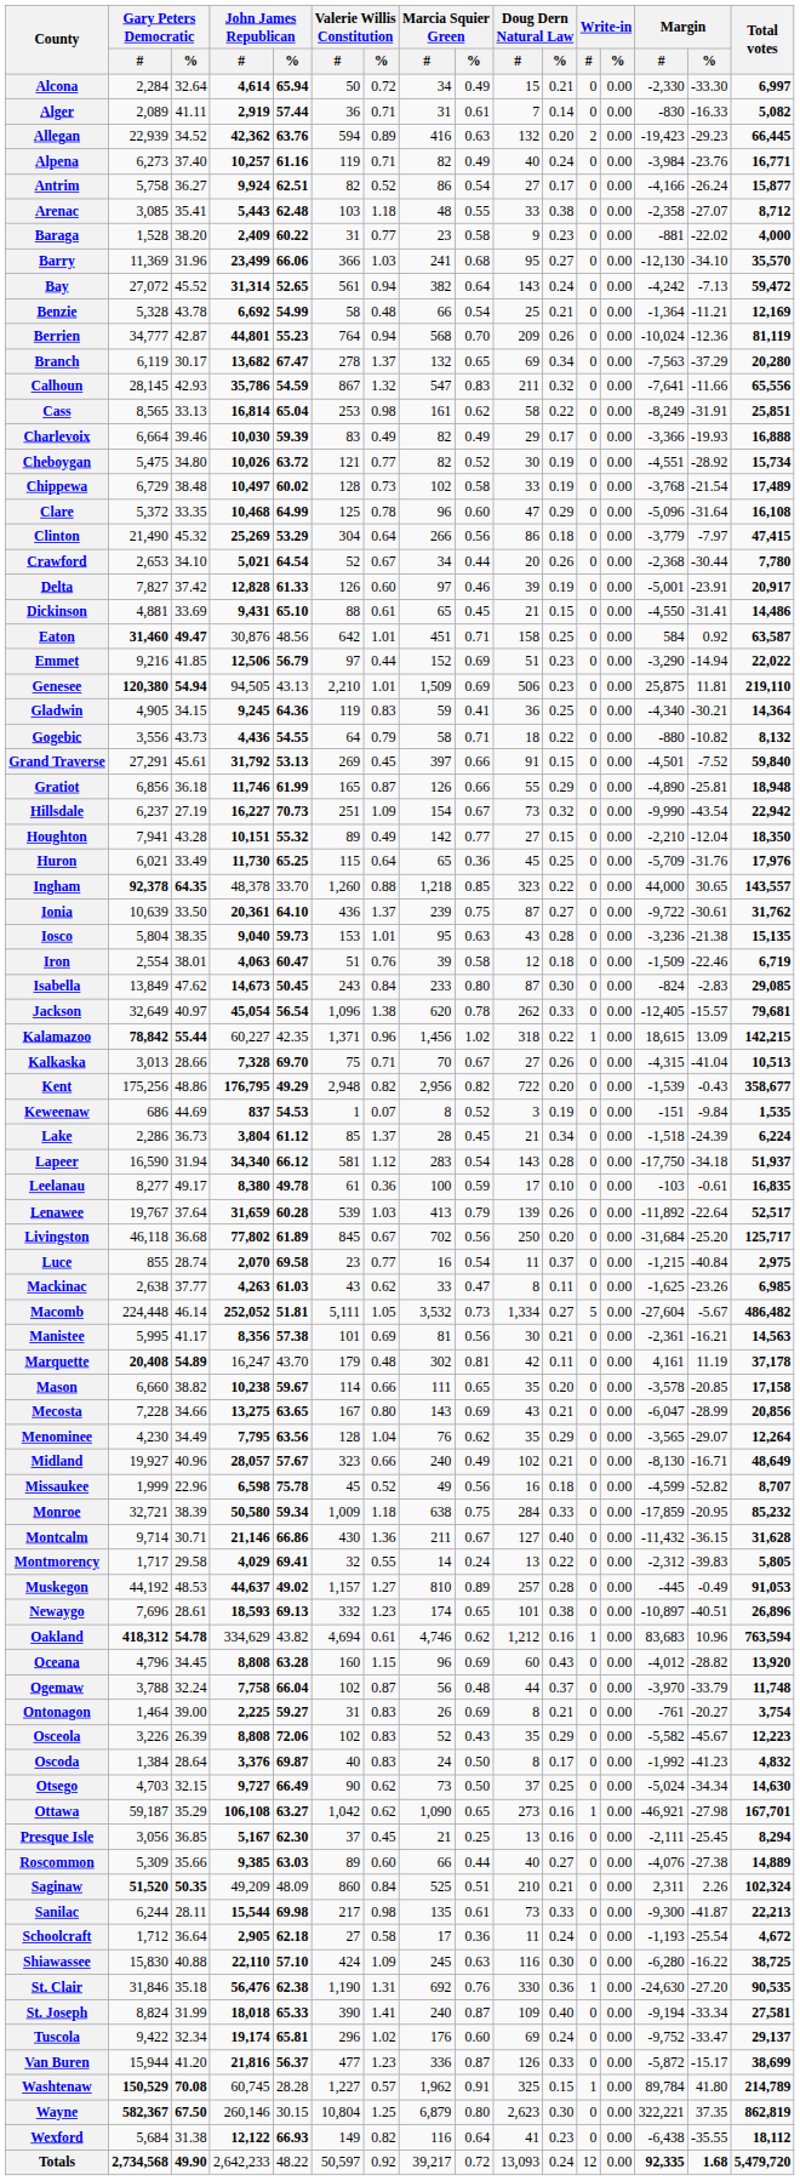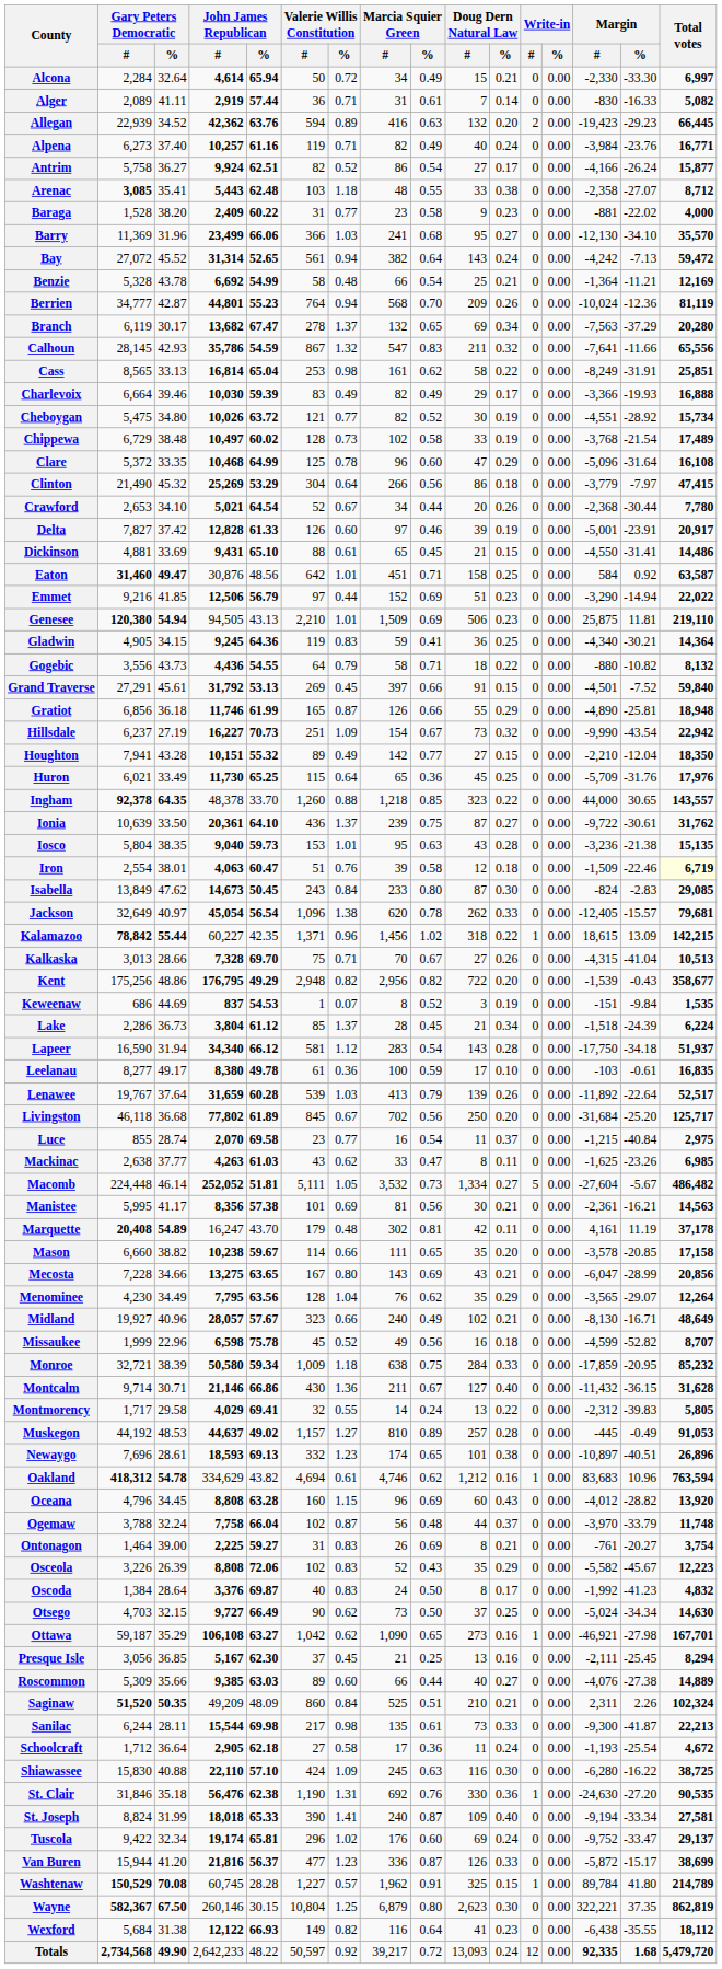Arenac | Gary Peters Democratic / #: normal -> bold
Iron | Total votes: no background -> lightyellow background
